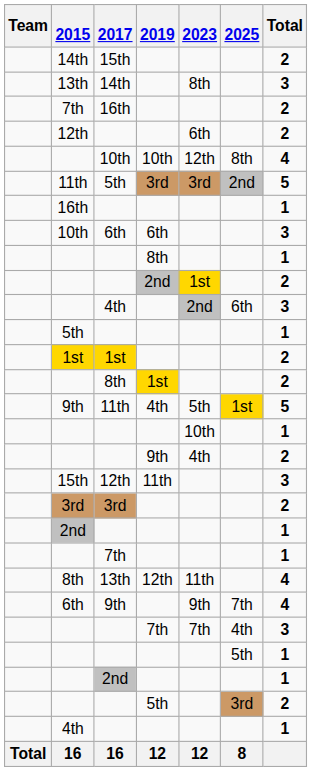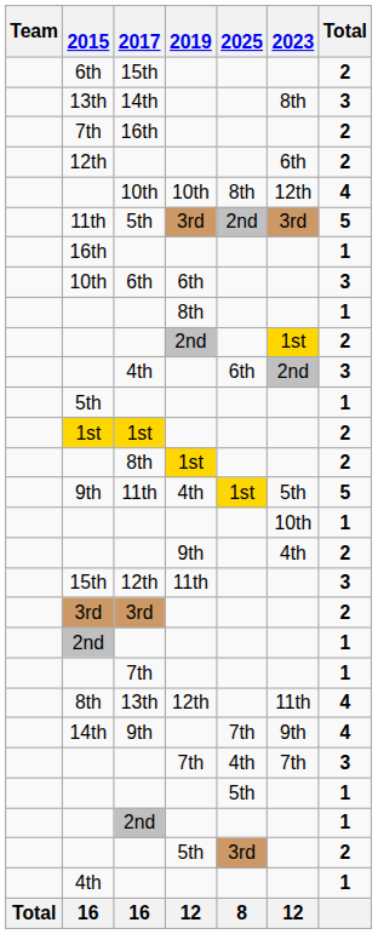columns swapped: 2023 <-> 2025
row 2 | 2015: 14th -> 6th
row 24 | 2015: 6th -> 14th
